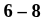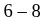row 1 | column 1: bold -> normal
